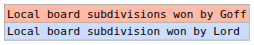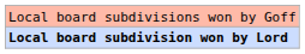row 2 | column 1: normal -> bold
